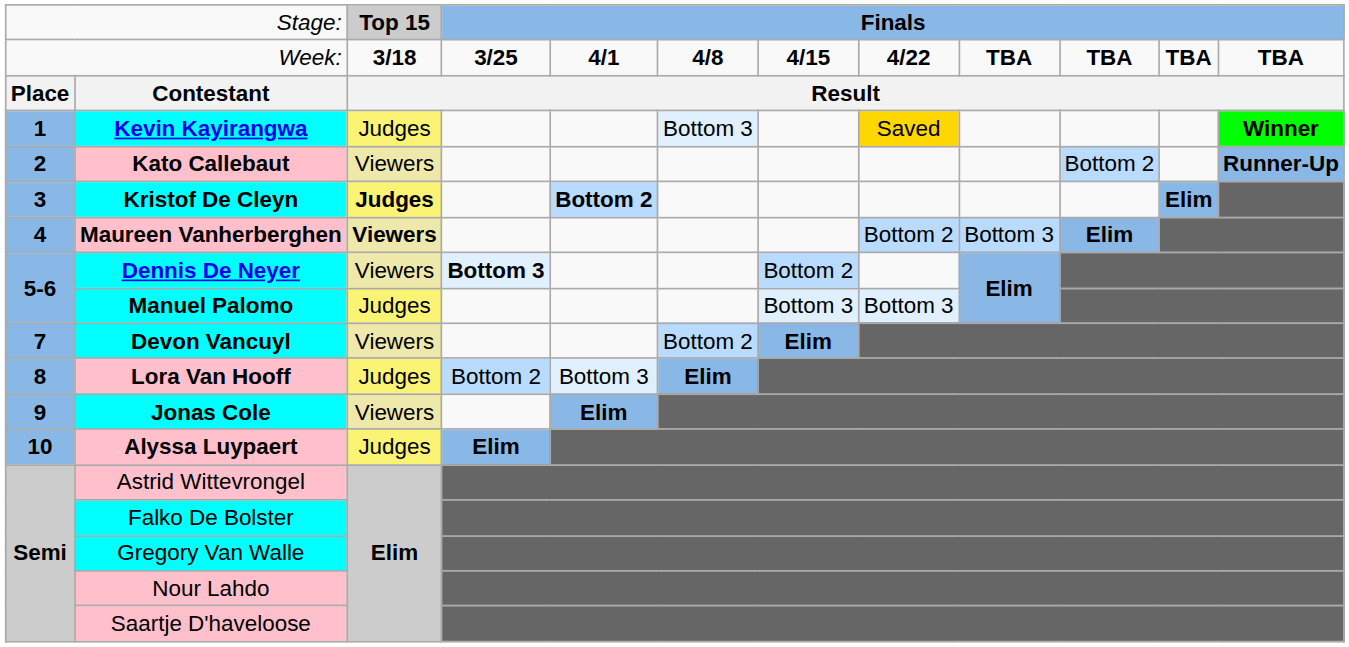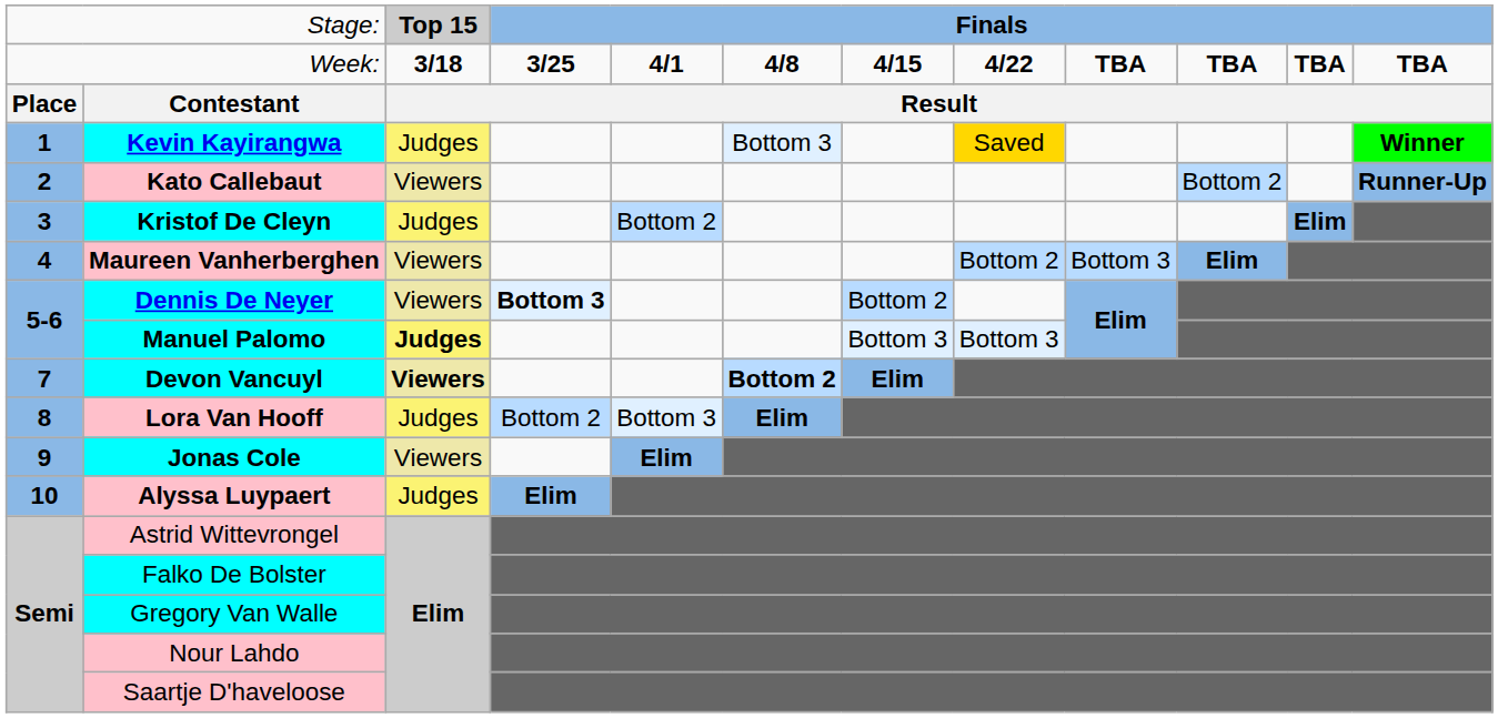Kristof De Cleyn | column 3: bold -> normal
Kristof De Cleyn | column 5: bold -> normal
Maureen Vanherberghen | column 3: bold -> normal
Manuel Palomo | column 3: normal -> bold
Devon Vancuyl | column 3: normal -> bold
Devon Vancuyl | column 6: normal -> bold
